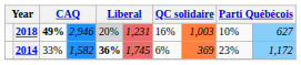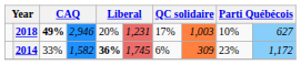2018 | column 5: lightgrey background -> no background
2018 | column 7: 16% -> 17%
2014 | column 8: 369 -> 309
